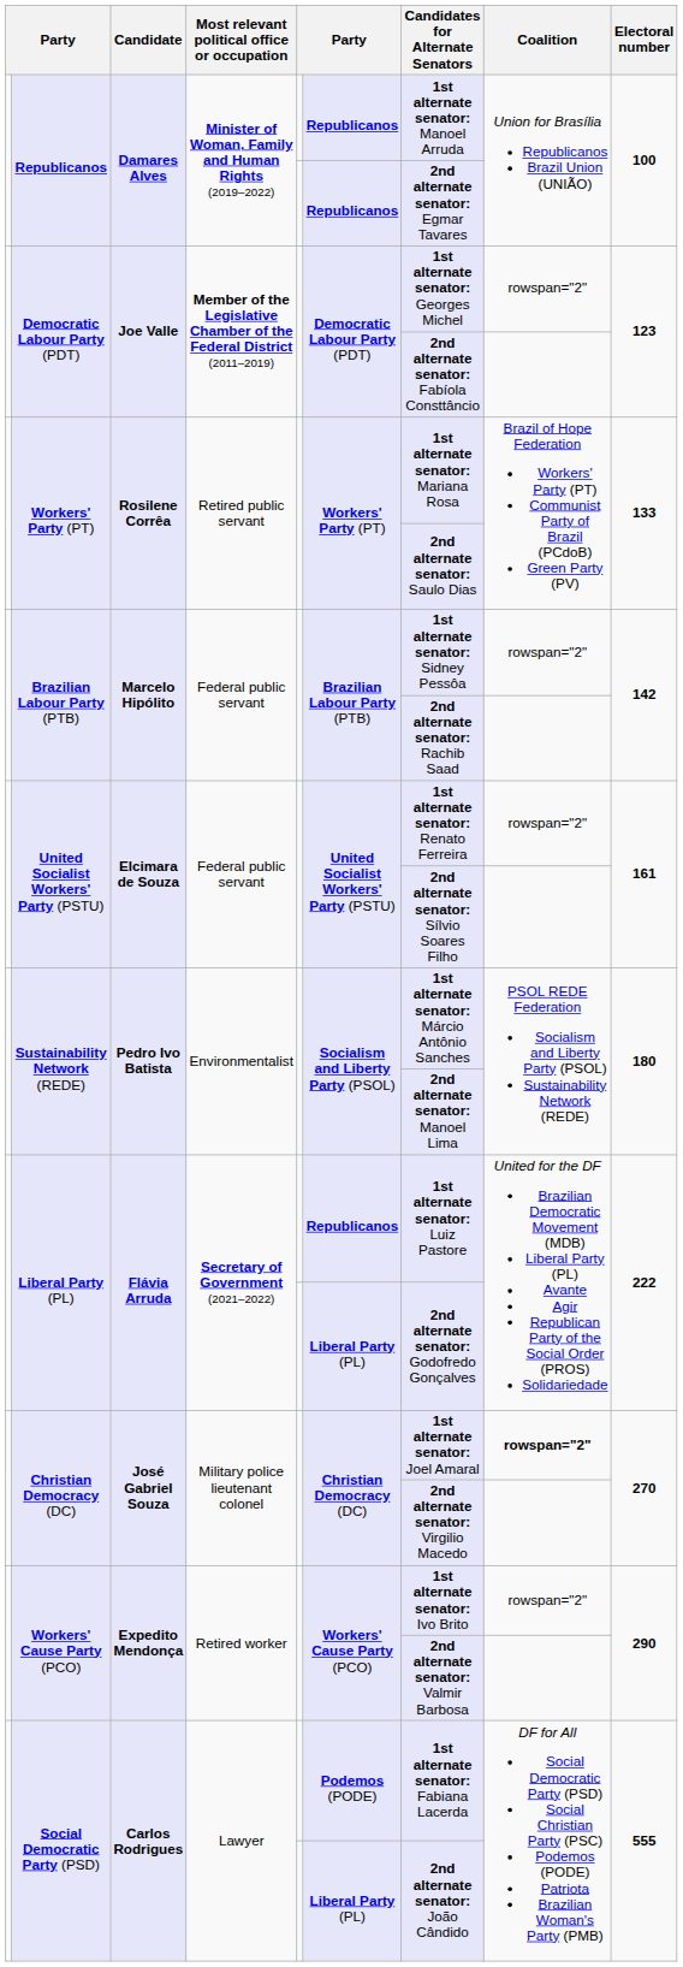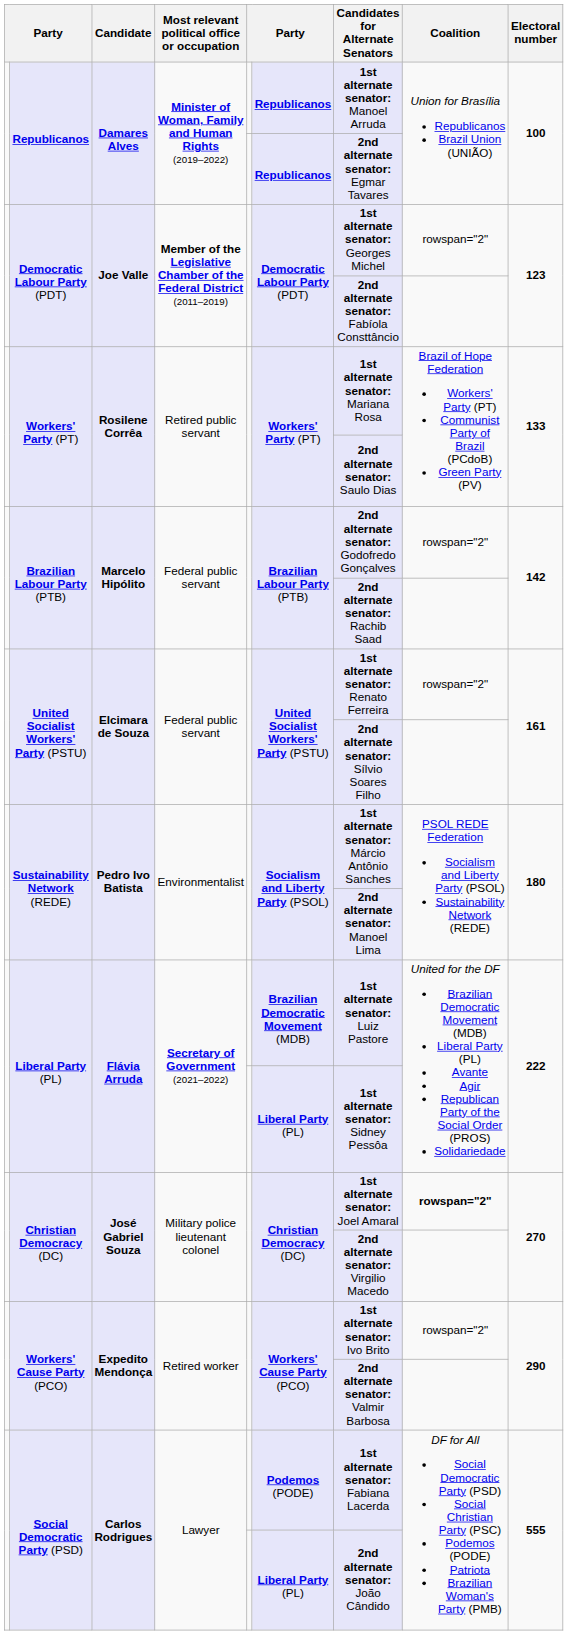row 8 | Candidates for Alternate Senators: 1st alternate senator: Sidney Pessôa -> 2nd alternate senator: Godofredo Gonçalves
row 14 | column 6: Republicanos -> Brazilian Democratic Movement (MDB)
row 15 | Candidates for Alternate Senators: 2nd alternate senator: Godofredo Gonçalves -> 1st alternate senator: Sidney Pessôa
